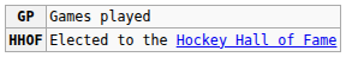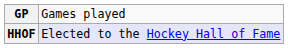HHOF | column 2: no background -> lavender background
